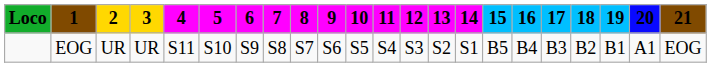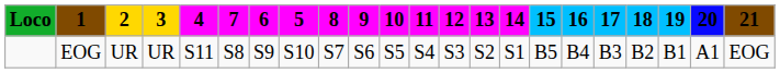columns swapped: 5 <-> 7
